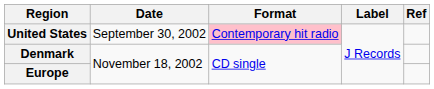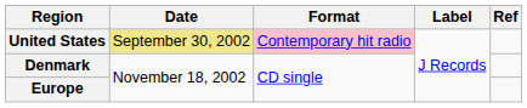United States | Date: no background -> khaki background
